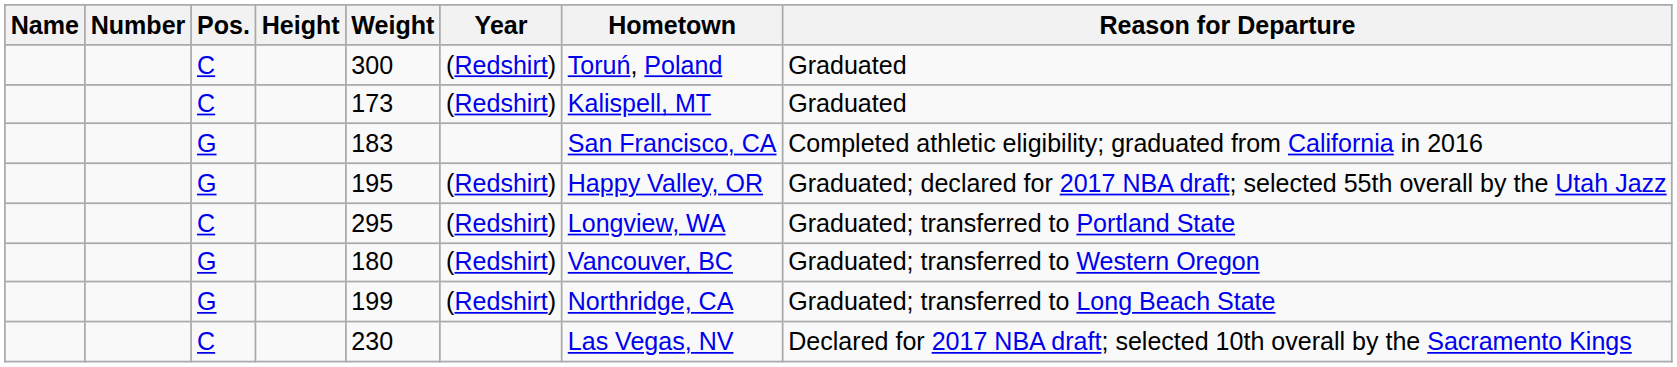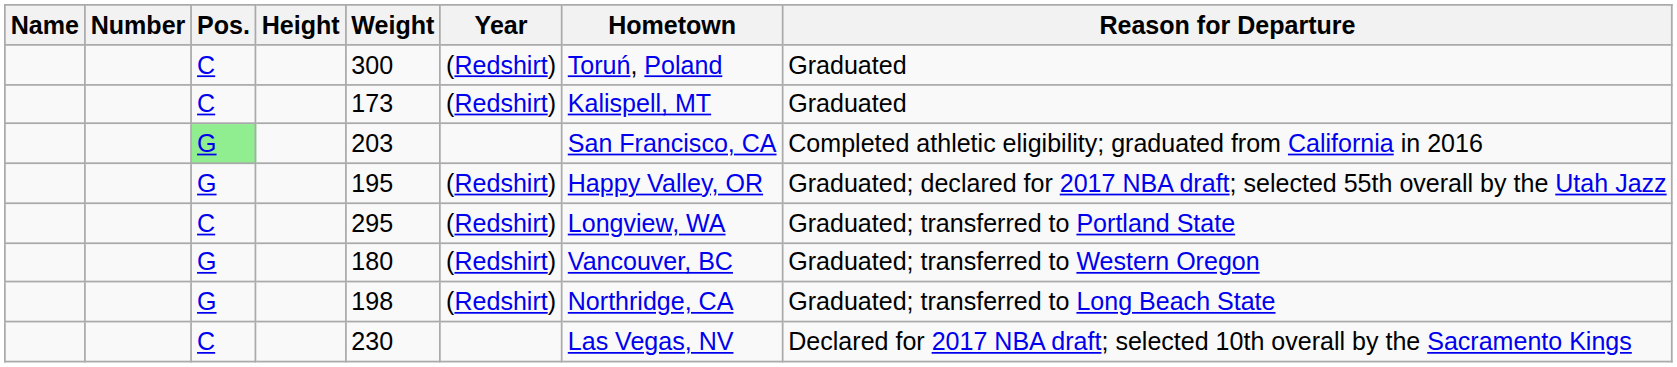row 4 | Pos.: no background -> lightgreen background
row 4 | Weight: 183 -> 203
row 8 | Weight: 199 -> 198
